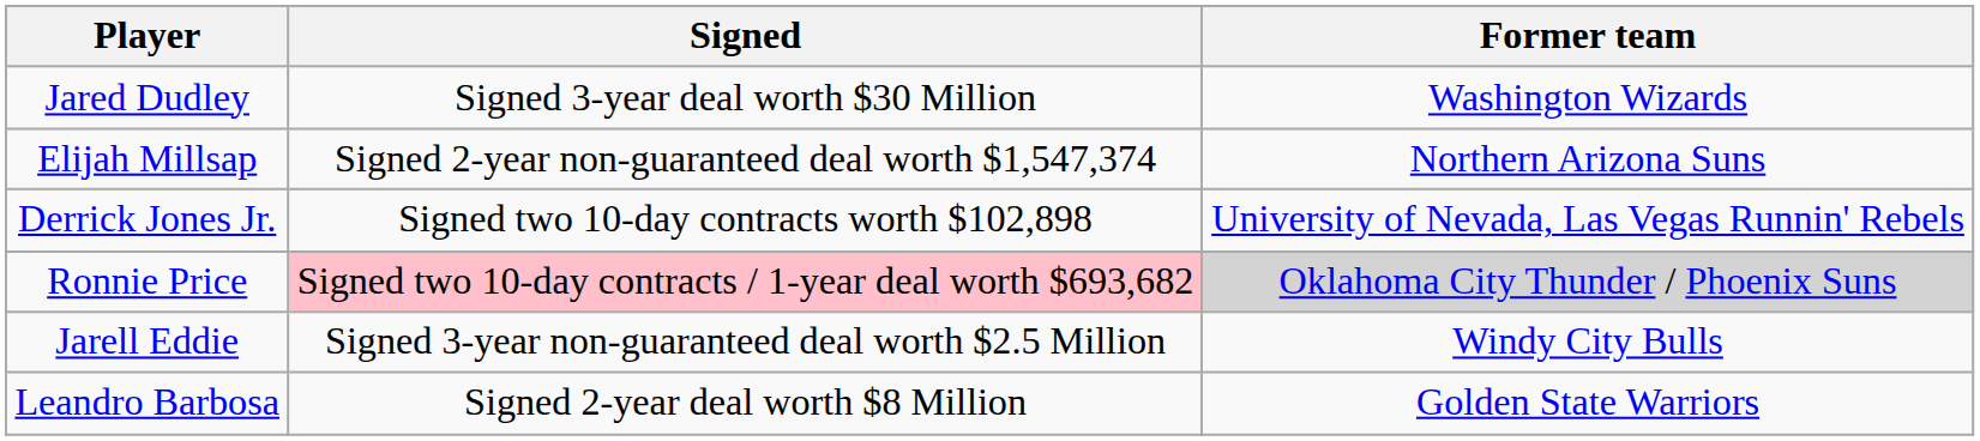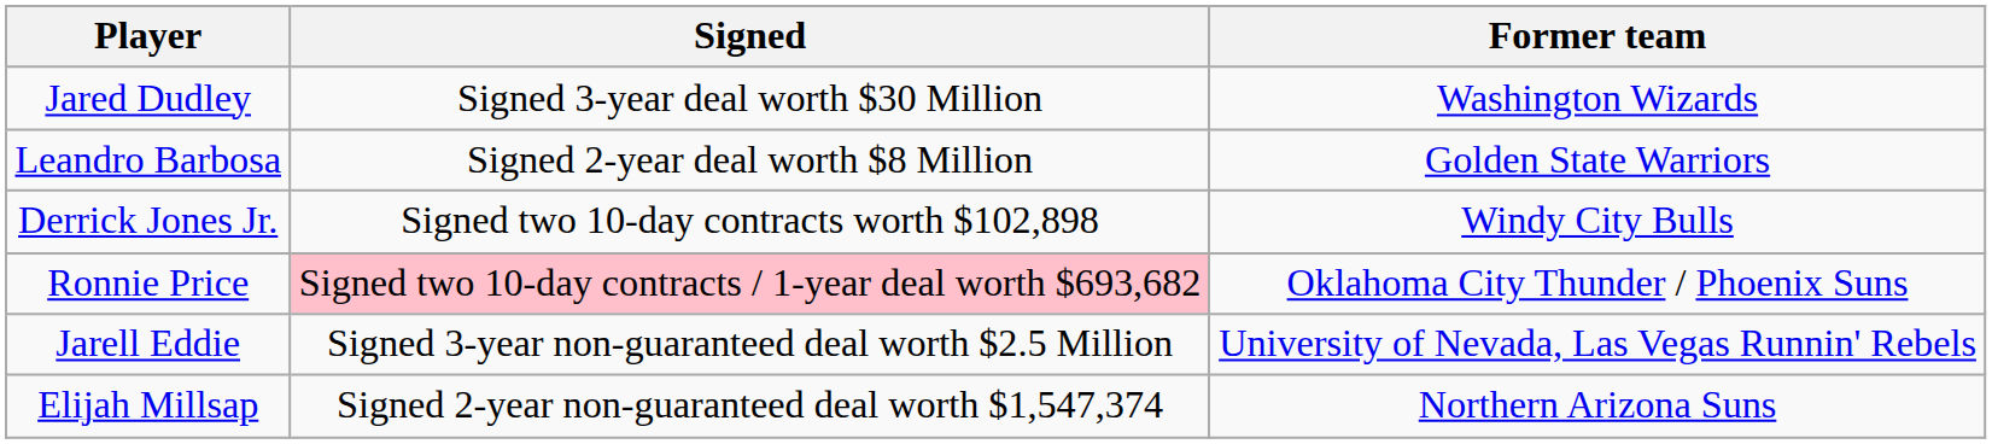rows swapped: Leandro Barbosa <-> Elijah Millsap
Derrick Jones Jr. | Former team: University of Nevada, Las Vegas Runnin' Rebels -> Windy City Bulls
Ronnie Price | Former team: lightgrey background -> no background
Jarell Eddie | Former team: Windy City Bulls -> University of Nevada, Las Vegas Runnin' Rebels
